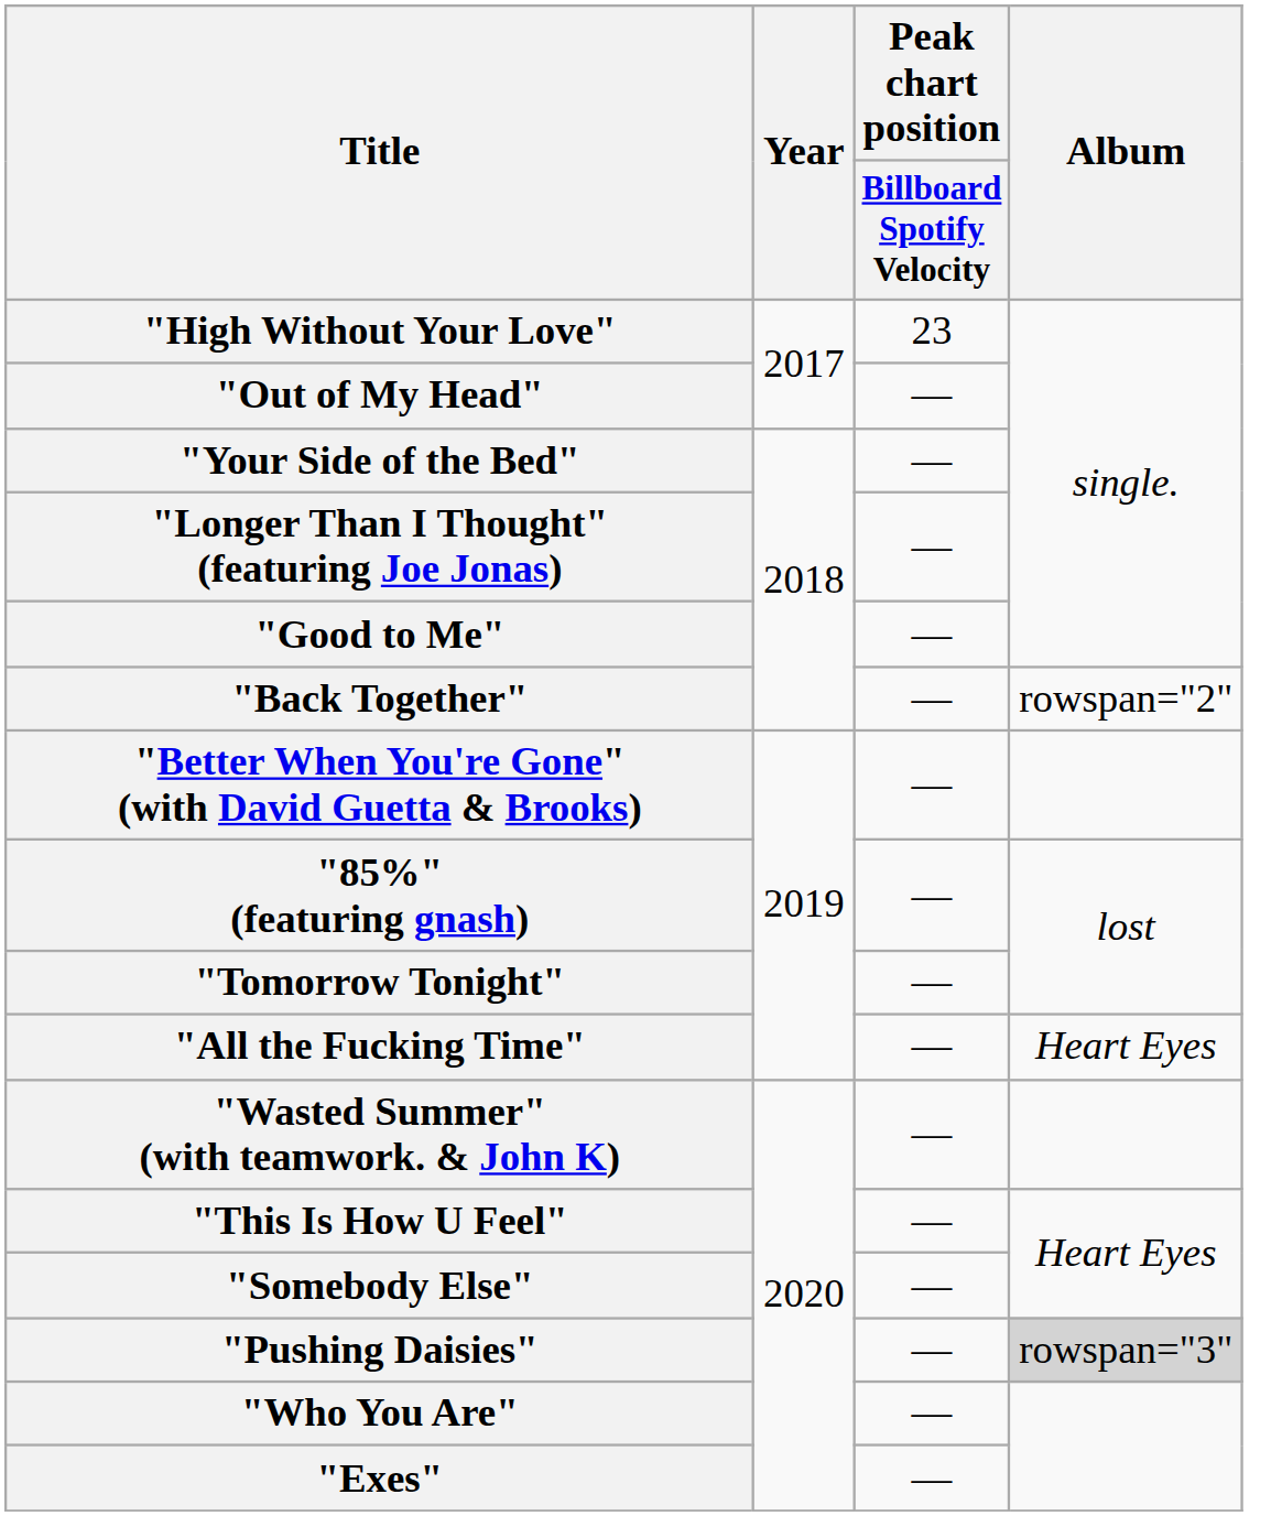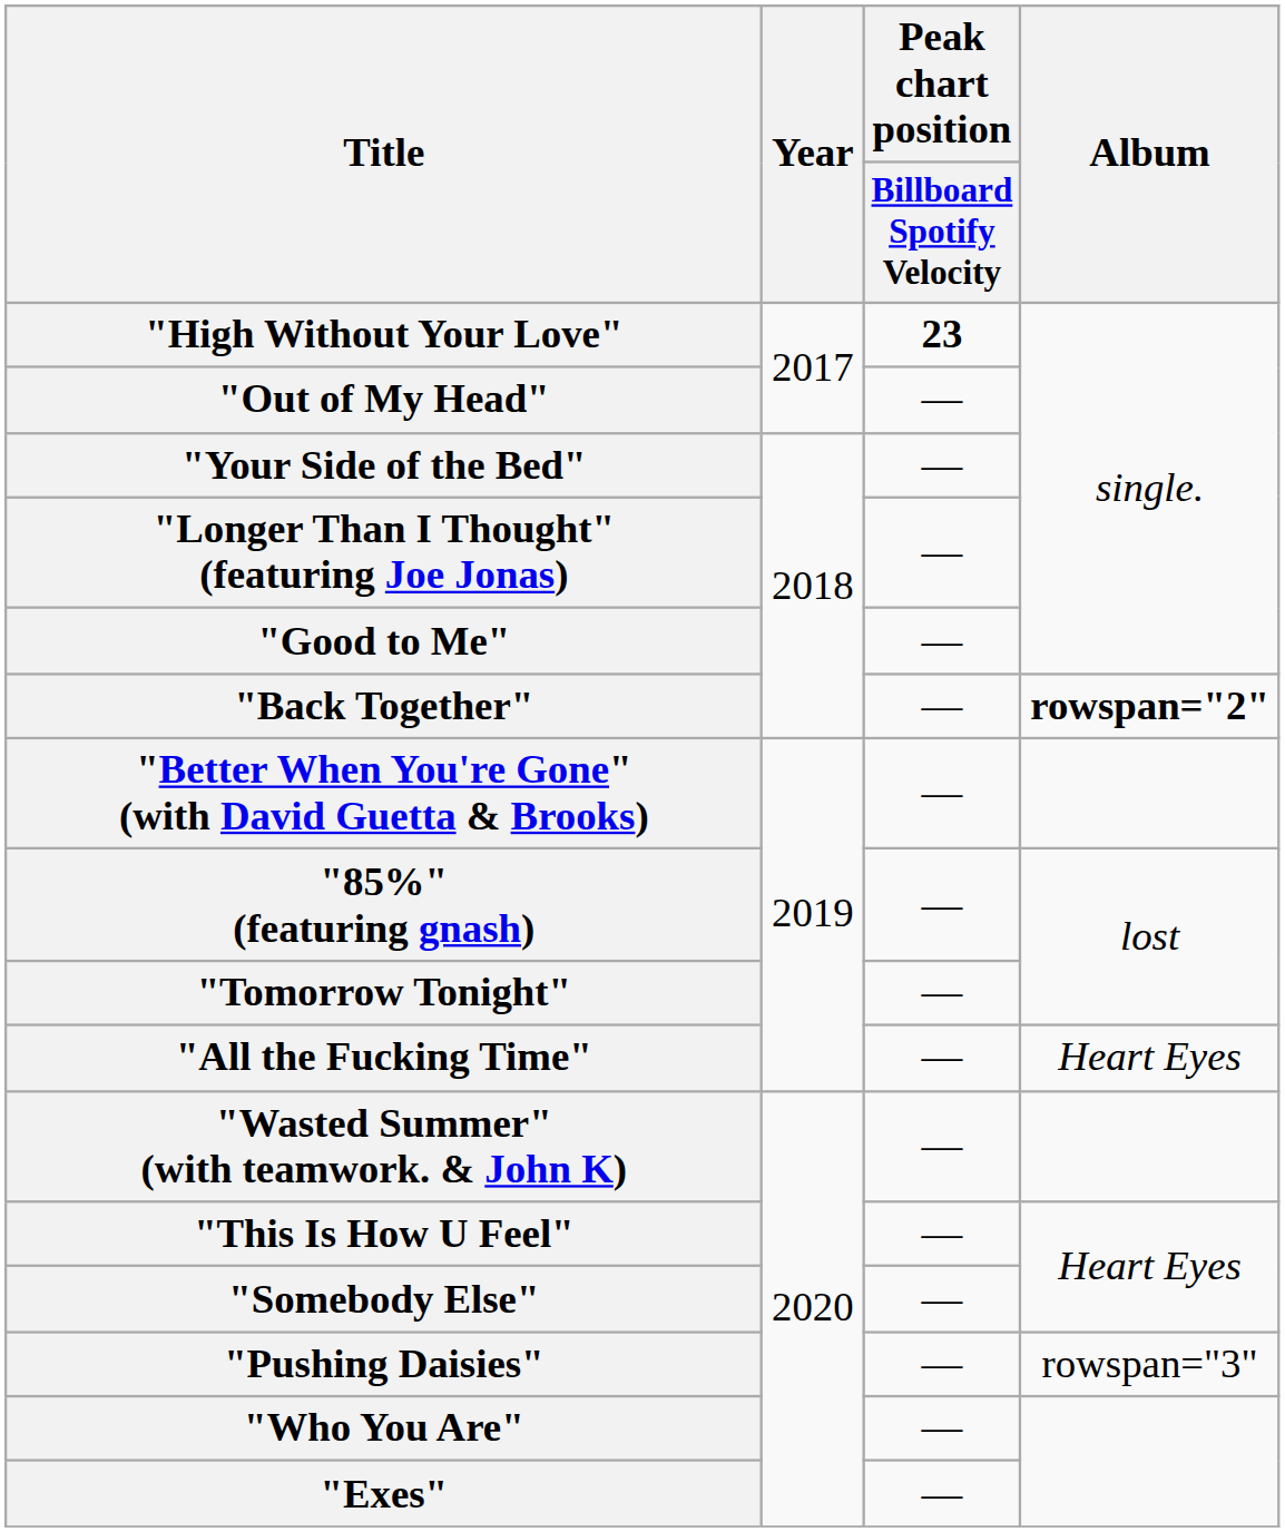"High Without Your Love" | Peak chart position / Billboard Spotify Velocity: normal -> bold
"Back Together" | Album: normal -> bold
"Pushing Daisies" | Album: lightgrey background -> no background
